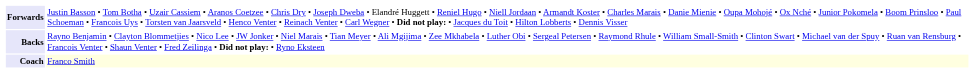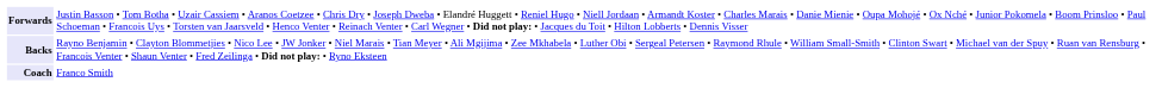Coach | column 2: lightyellow background -> no background
